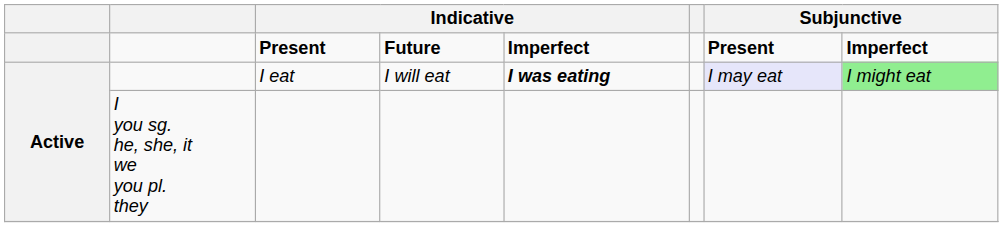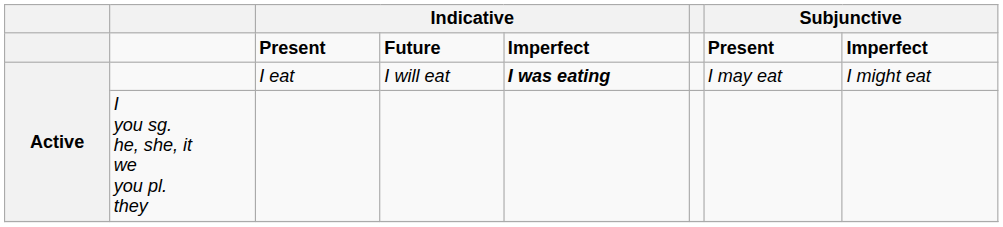I eat | column 7: lavender background -> no background
I eat | column 8: lightgreen background -> no background
